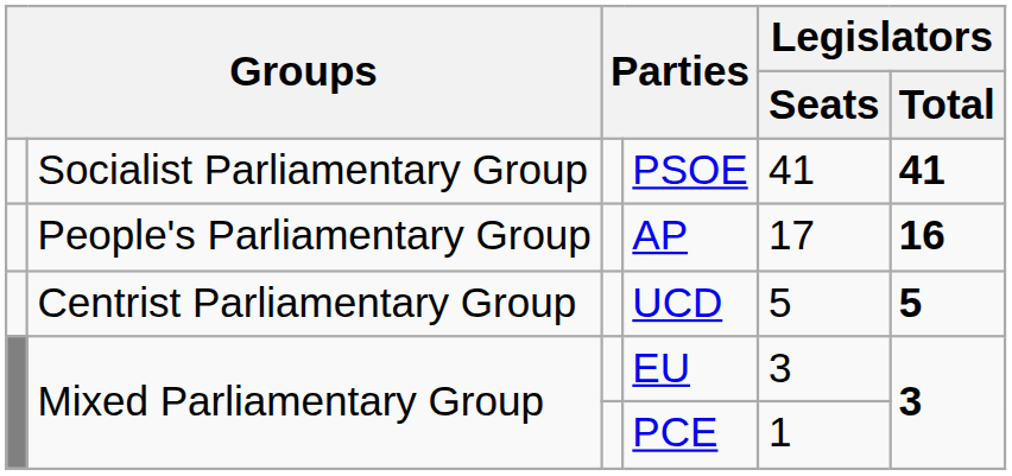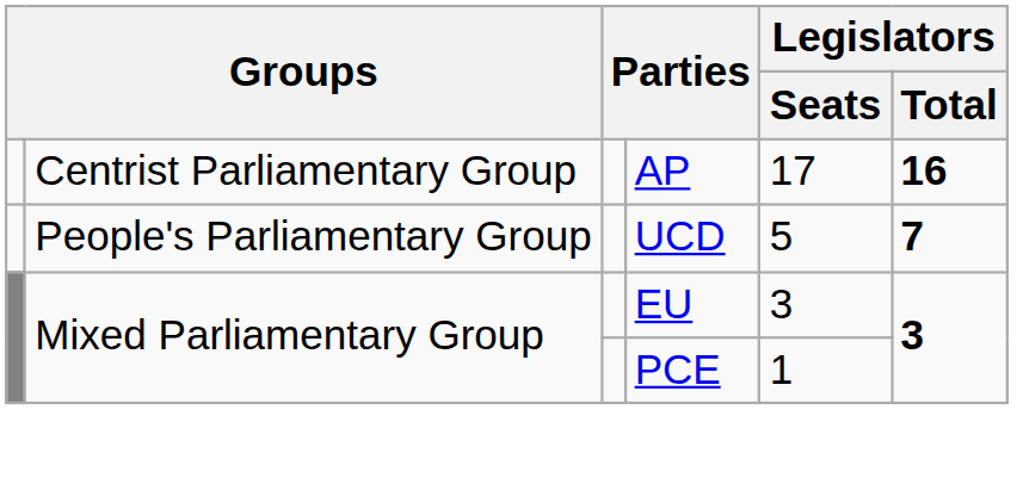- row: Socialist Parliamentary Group | PSOE | 41 | 41
AP | column 2: People's Parliamentary Group -> Centrist Parliamentary Group
UCD | column 2: Centrist Parliamentary Group -> People's Parliamentary Group
UCD | Legislators / Total: 5 -> 7
